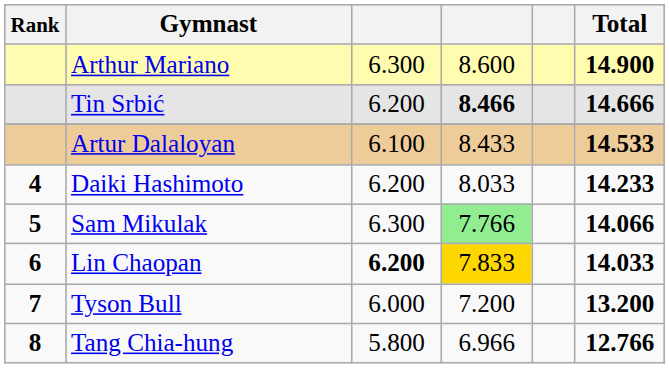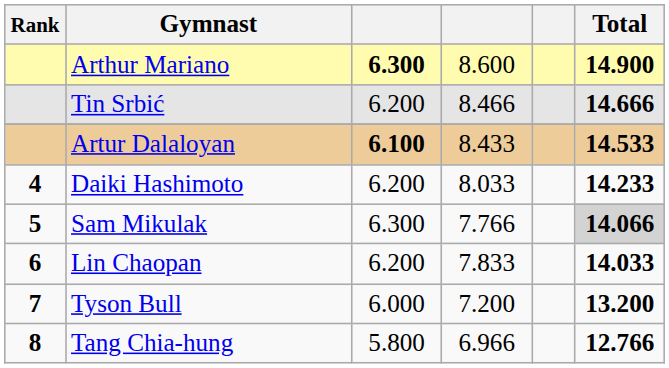Arthur Mariano | column 3: normal -> bold
Tin Srbić | column 4: bold -> normal
Artur Dalaloyan | column 3: normal -> bold
Sam Mikulak | column 4: lightgreen background -> no background
Sam Mikulak | Total: no background -> lightgrey background
Lin Chaopan | column 3: bold -> normal
Lin Chaopan | column 4: gold background -> no background
